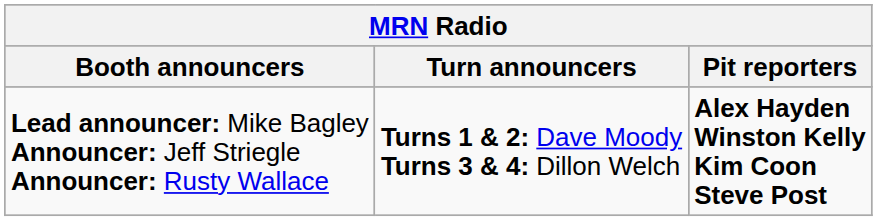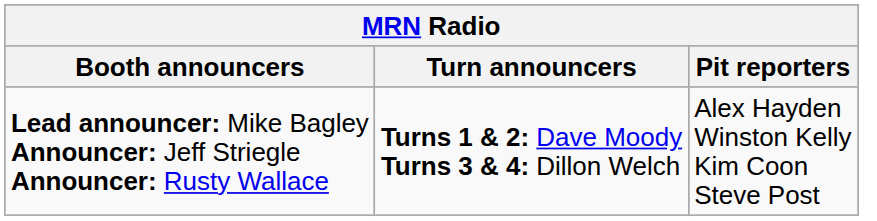row 3 | Pit reporters: bold -> normal
